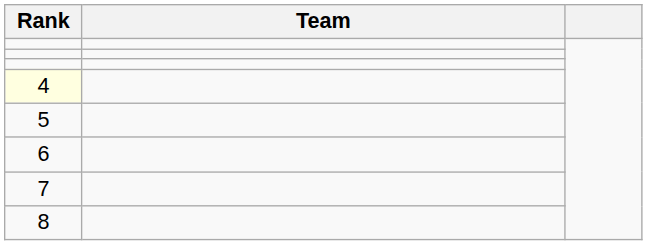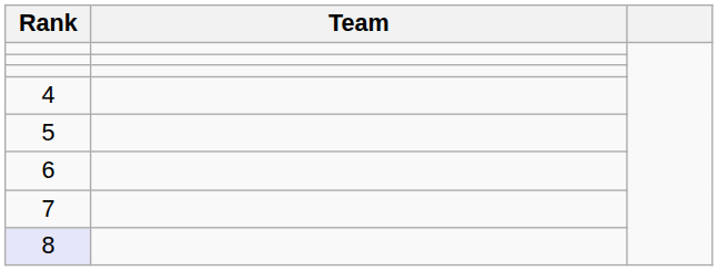4 | Rank: lightyellow background -> no background
8 | Rank: no background -> lavender background
